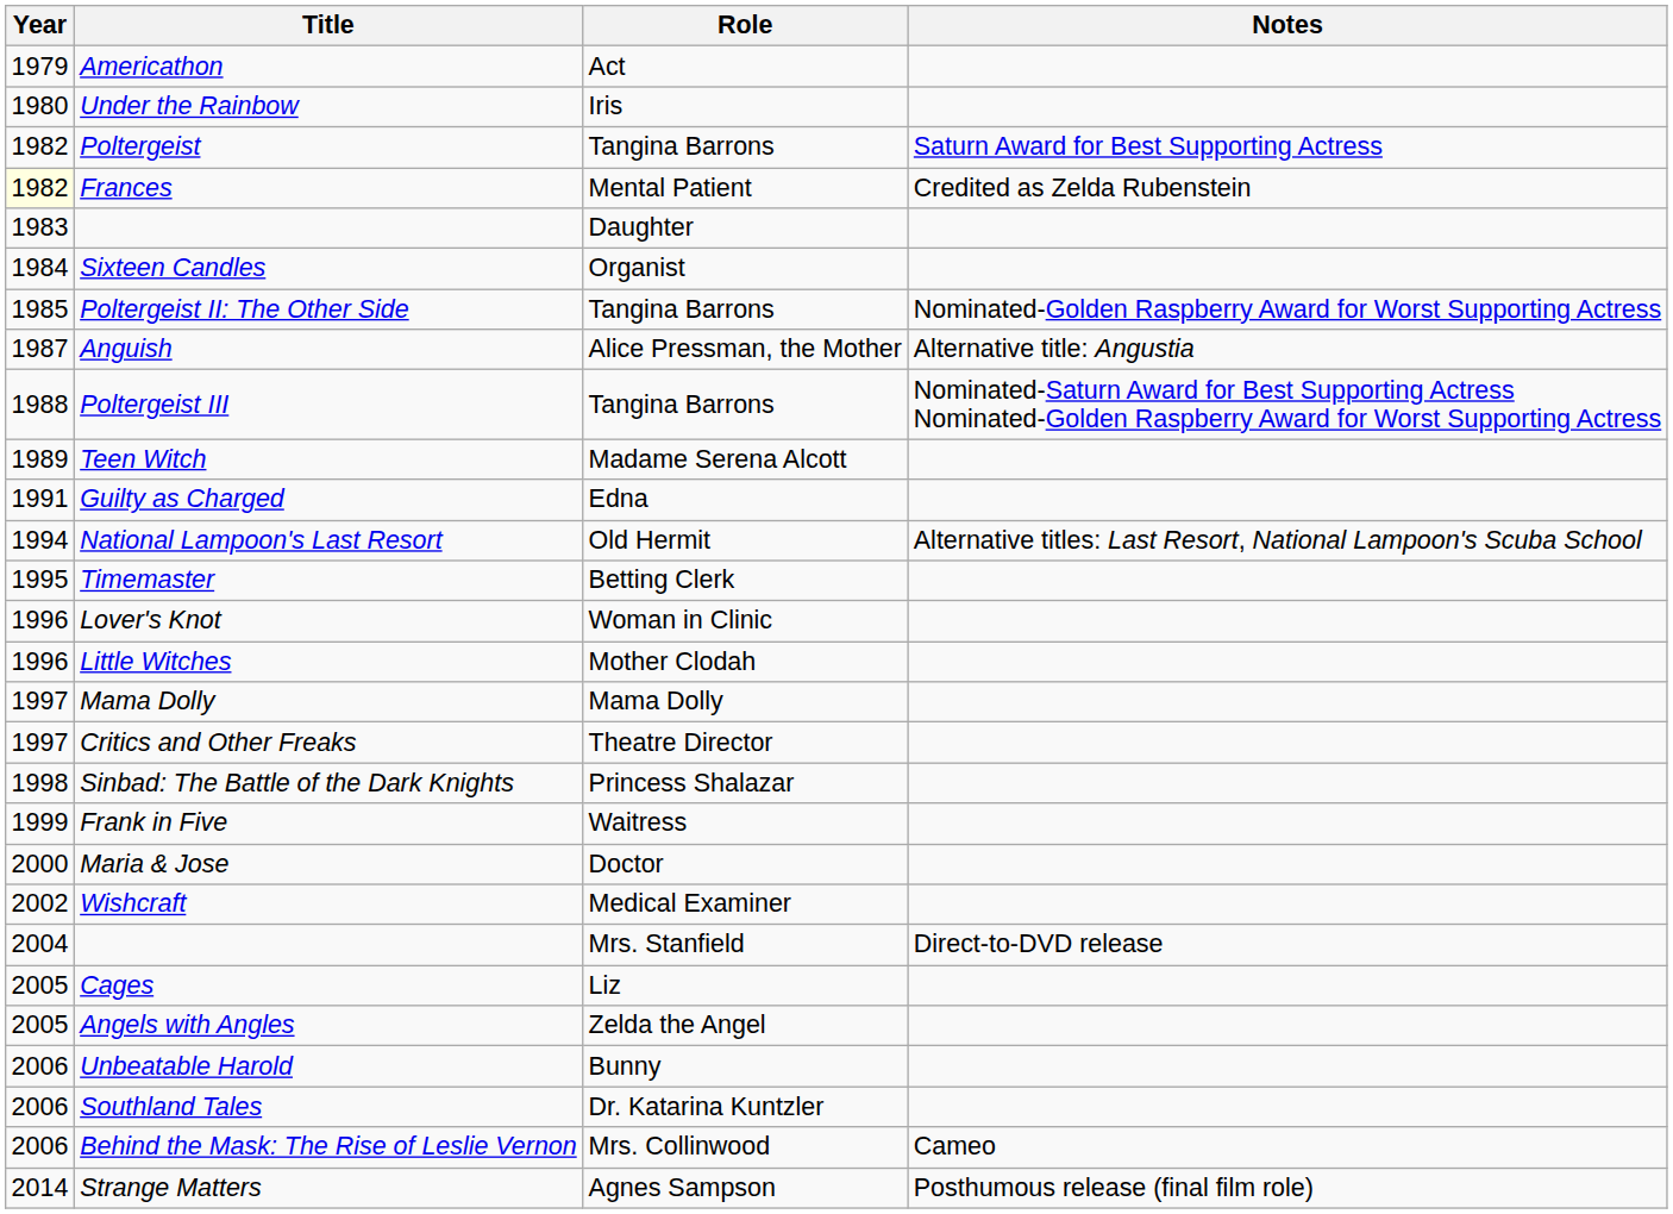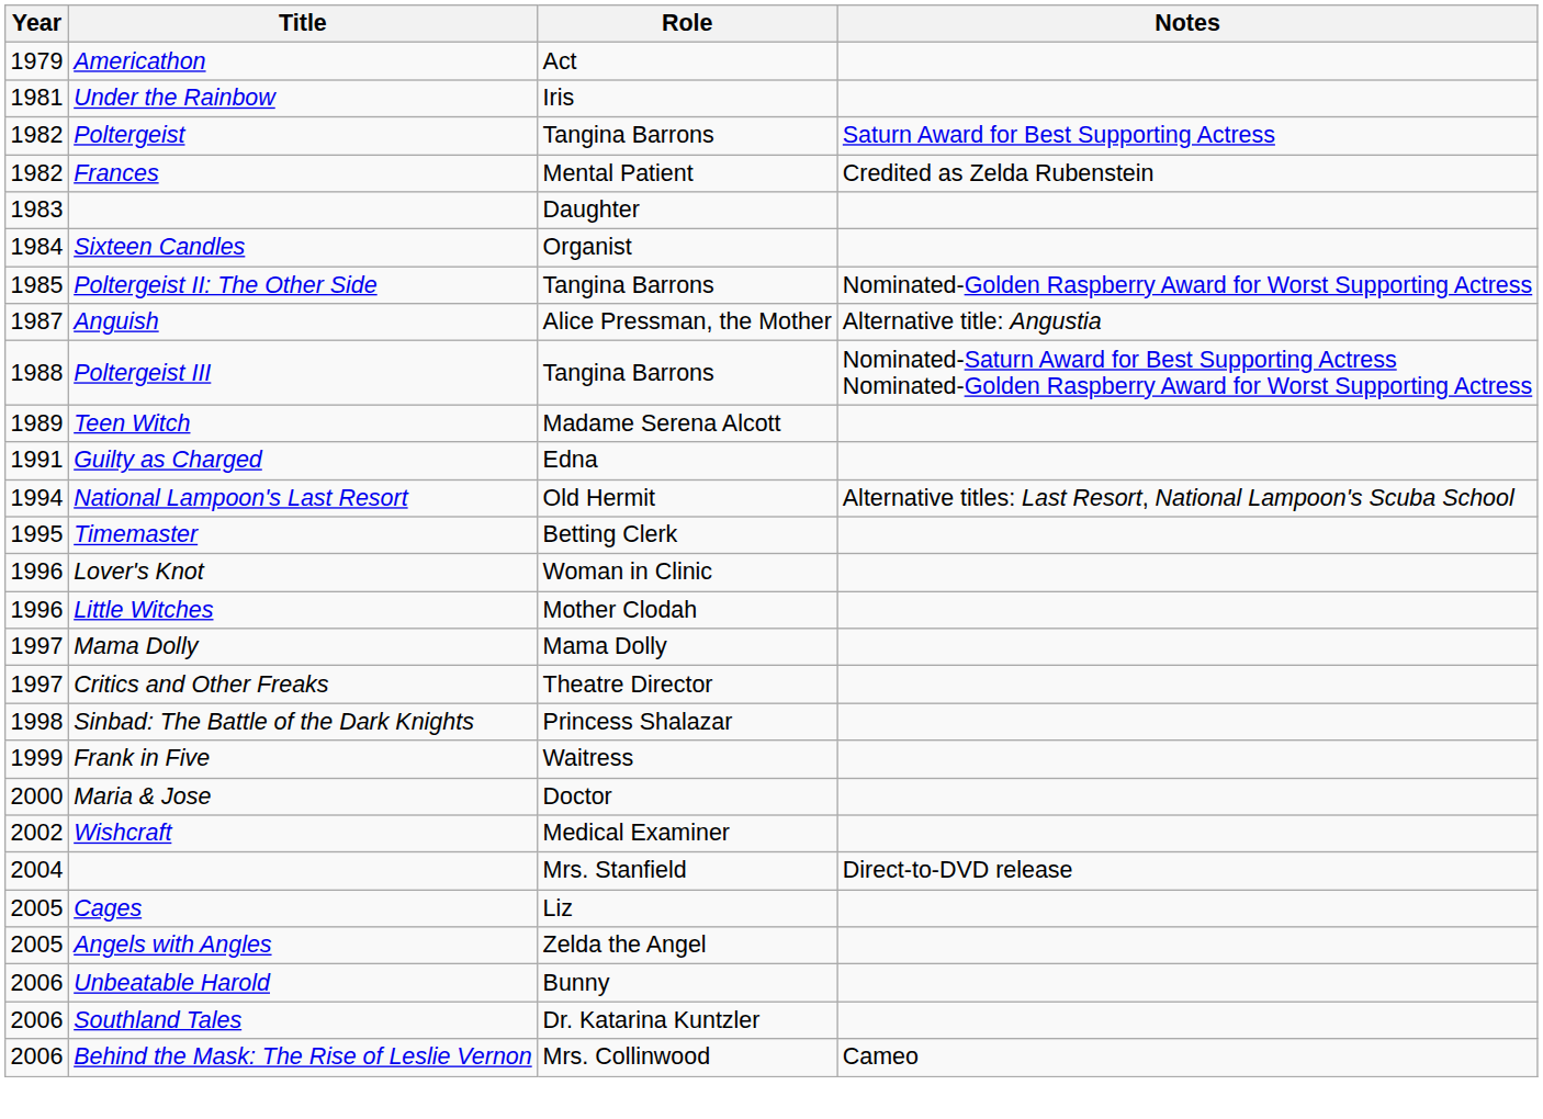Under the Rainbow | Year: 1980 -> 1981
Frances | Year: lightyellow background -> no background
- row: 2014 | Strange Matters | Agnes Sampson | Posthumous release (final film role)
